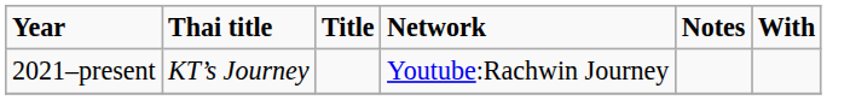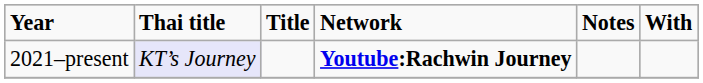2021–present | Thai title: no background -> lavender background
2021–present | Network: normal -> bold
